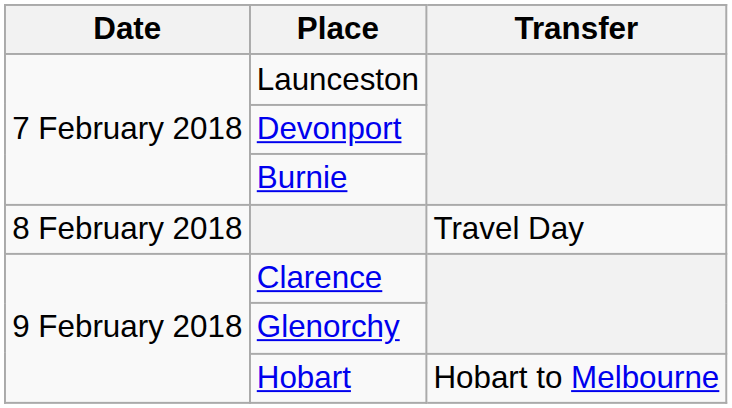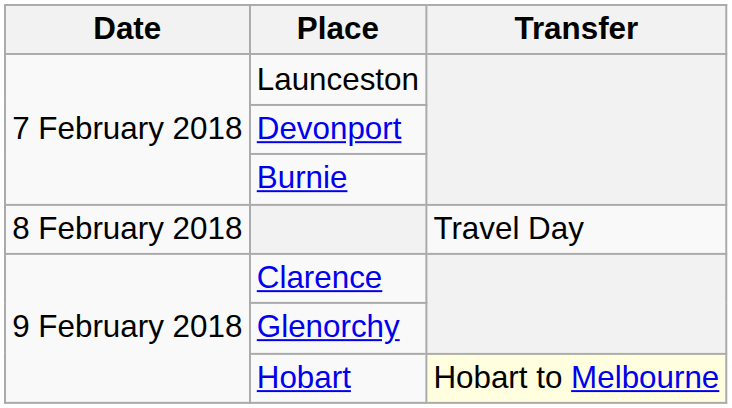Hobart | Transfer: no background -> lightyellow background
